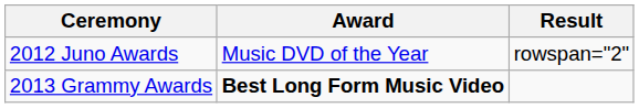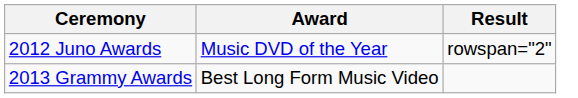2013 Grammy Awards | Award: bold -> normal
